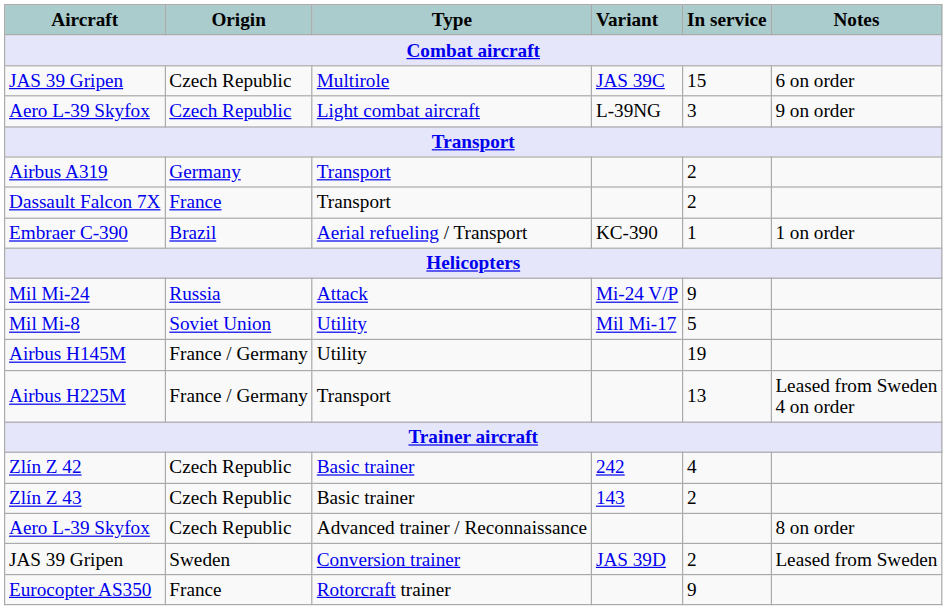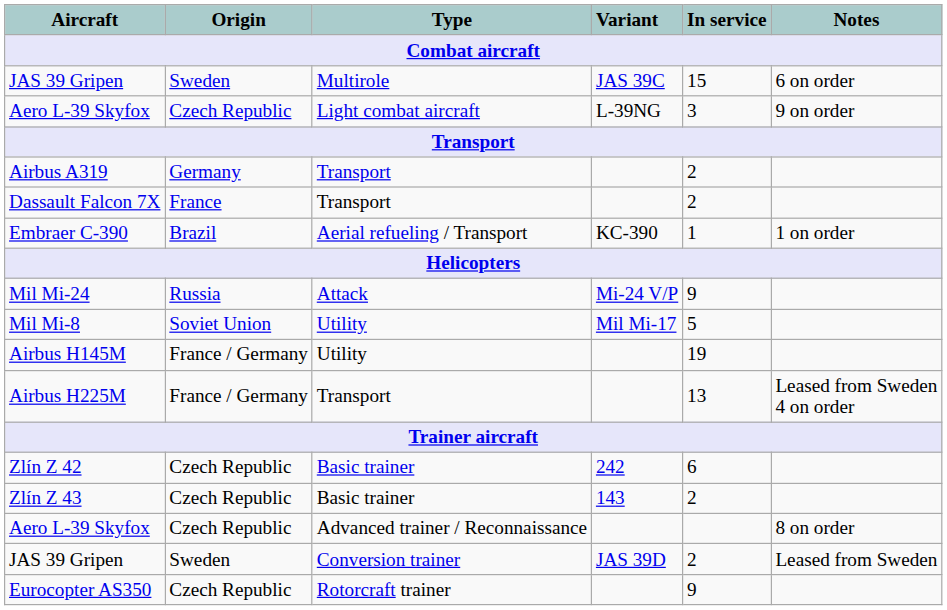JAS 39 Gripen / Multirole | Origin: Czech Republic -> Sweden
Zlín Z 42 | In service: 4 -> 6
Eurocopter AS350 | Origin: France -> Czech Republic
